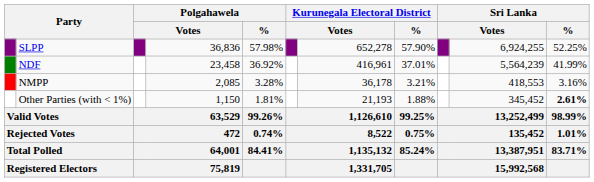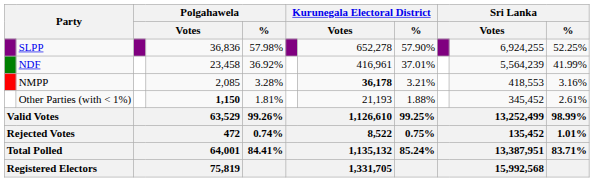NMPP | column 7: normal -> bold
Other Parties (with < 1%) | column 4: normal -> bold
Other Parties (with < 1%) | Sri Lanka / %: bold -> normal
